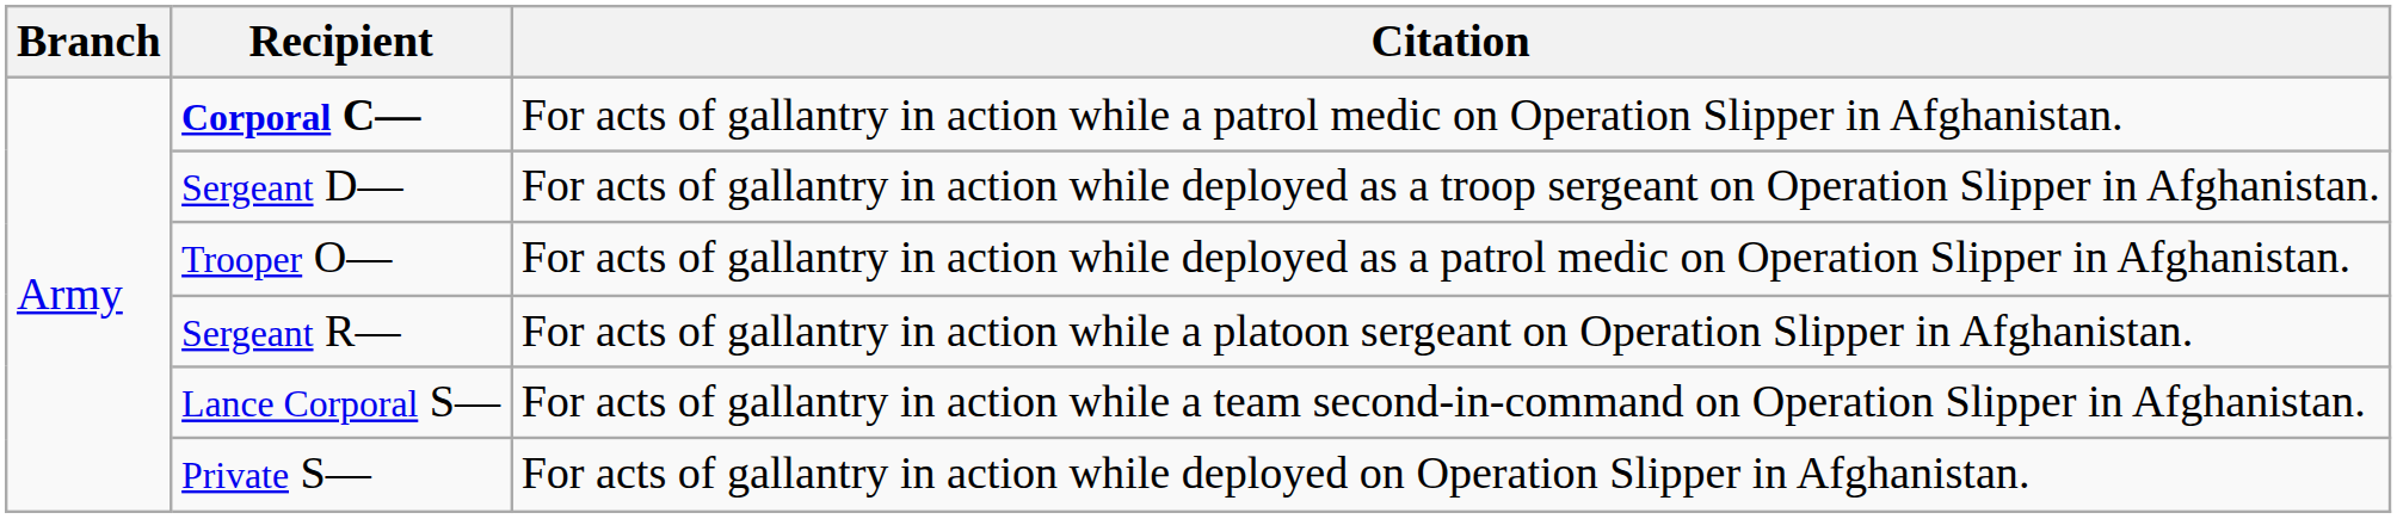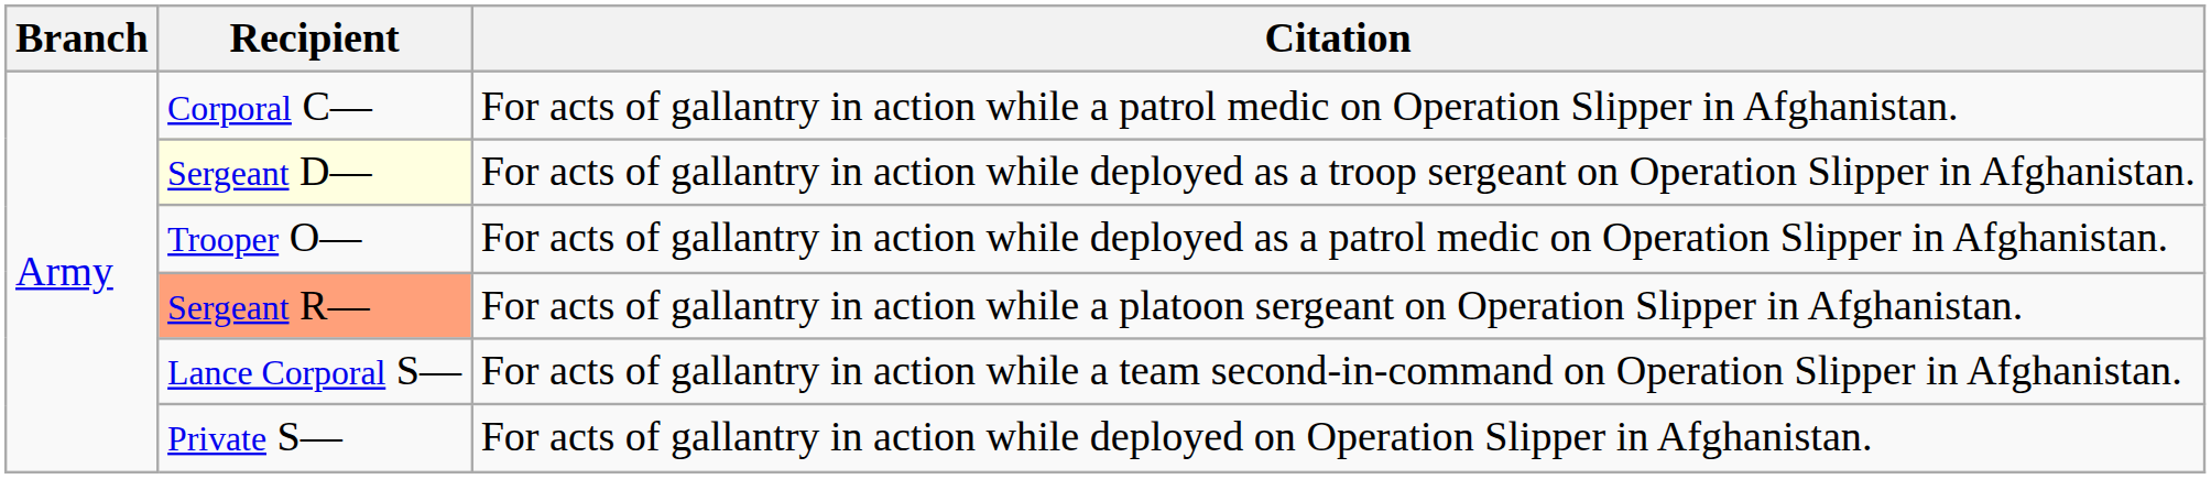Corporal C— | Recipient: bold -> normal
Sergeant D— | Recipient: no background -> lightyellow background
Sergeant R— | Recipient: no background -> lightsalmon background
